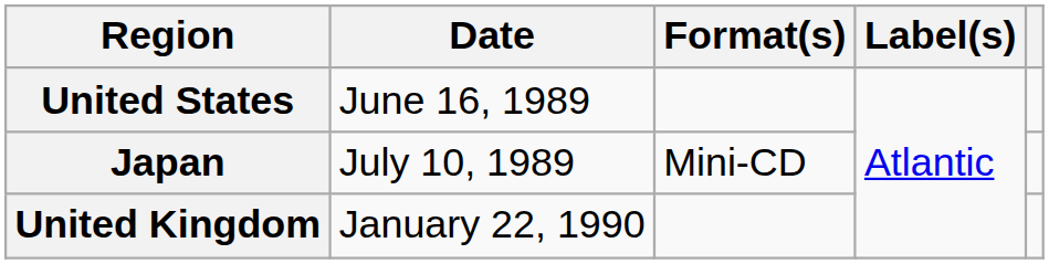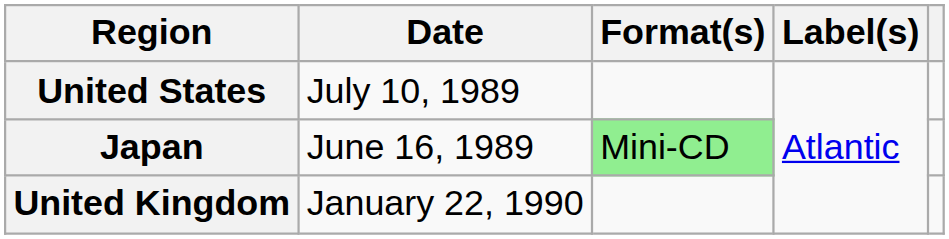United States | Date: June 16, 1989 -> July 10, 1989
Japan | Date: July 10, 1989 -> June 16, 1989
Japan | Format(s): no background -> lightgreen background
